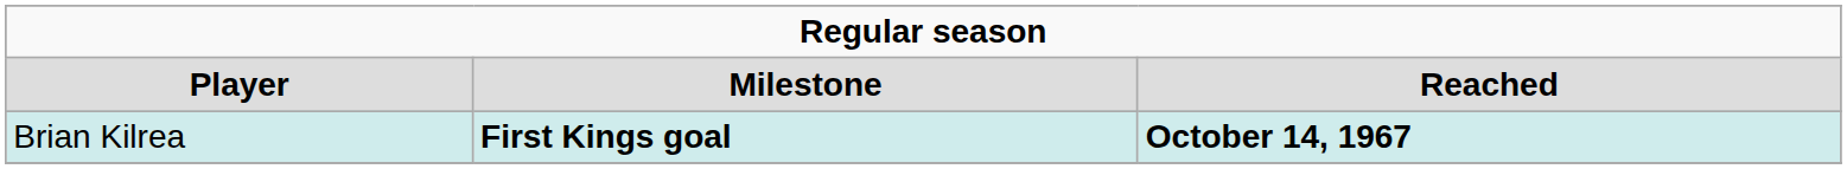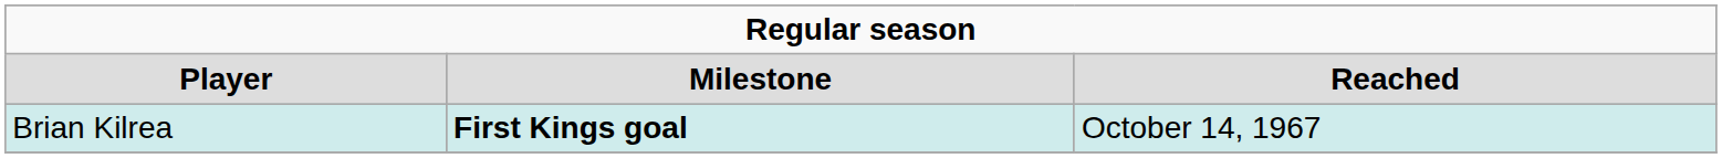Brian Kilrea | column 3: bold -> normal
